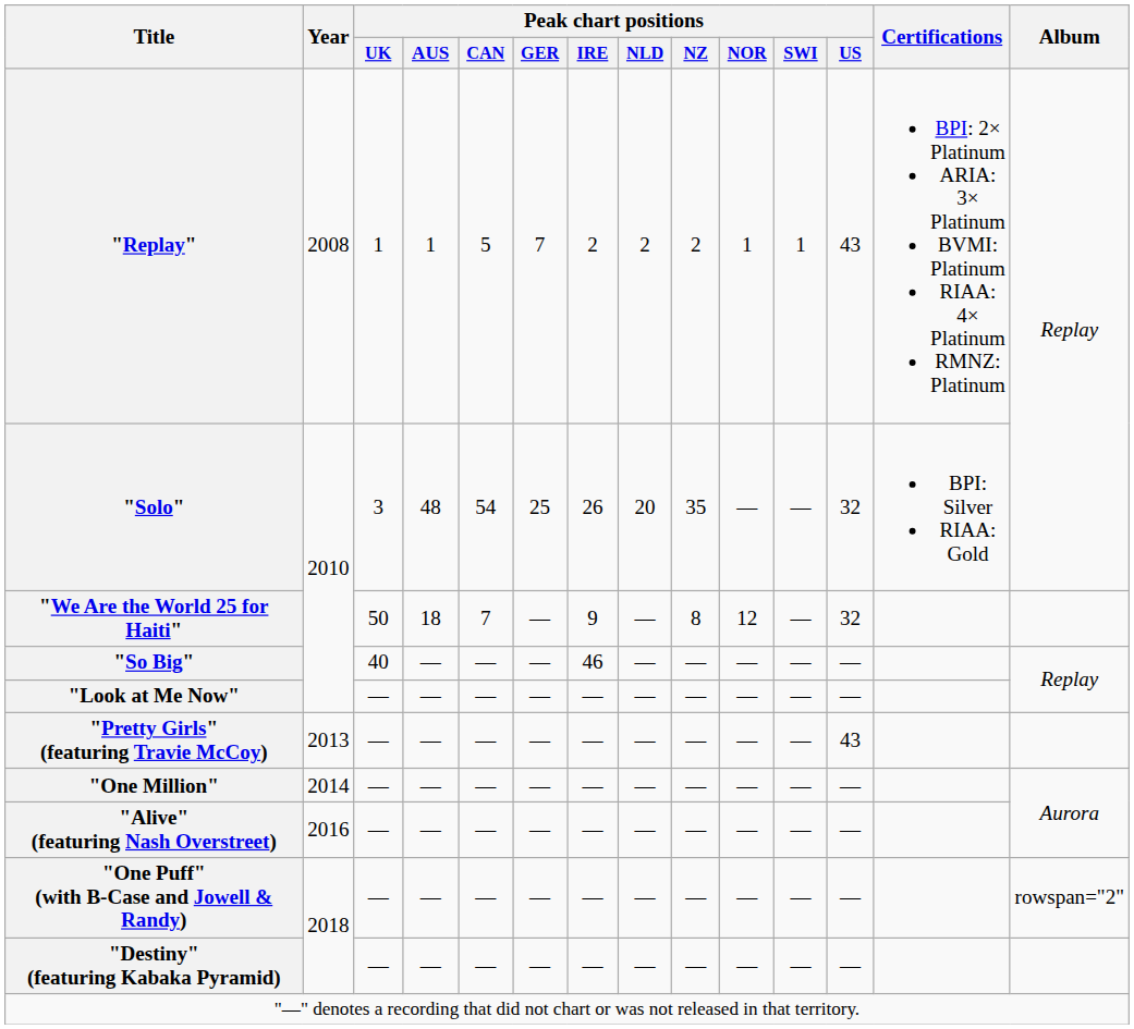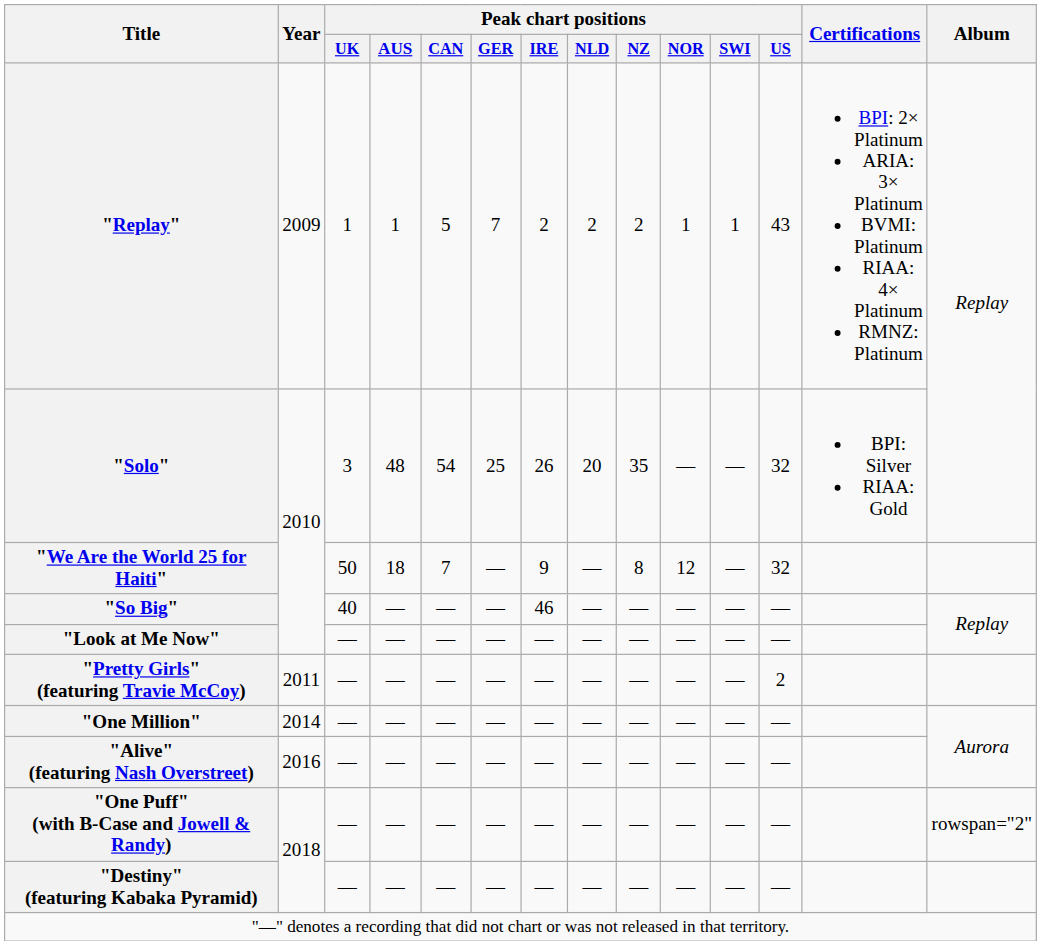"Replay" | Year: 2008 -> 2009
"Pretty Girls" (featuring Travie McCoy) | Year: 2013 -> 2011
"Pretty Girls" (featuring Travie McCoy) | Peak chart positions / US: 43 -> 2
